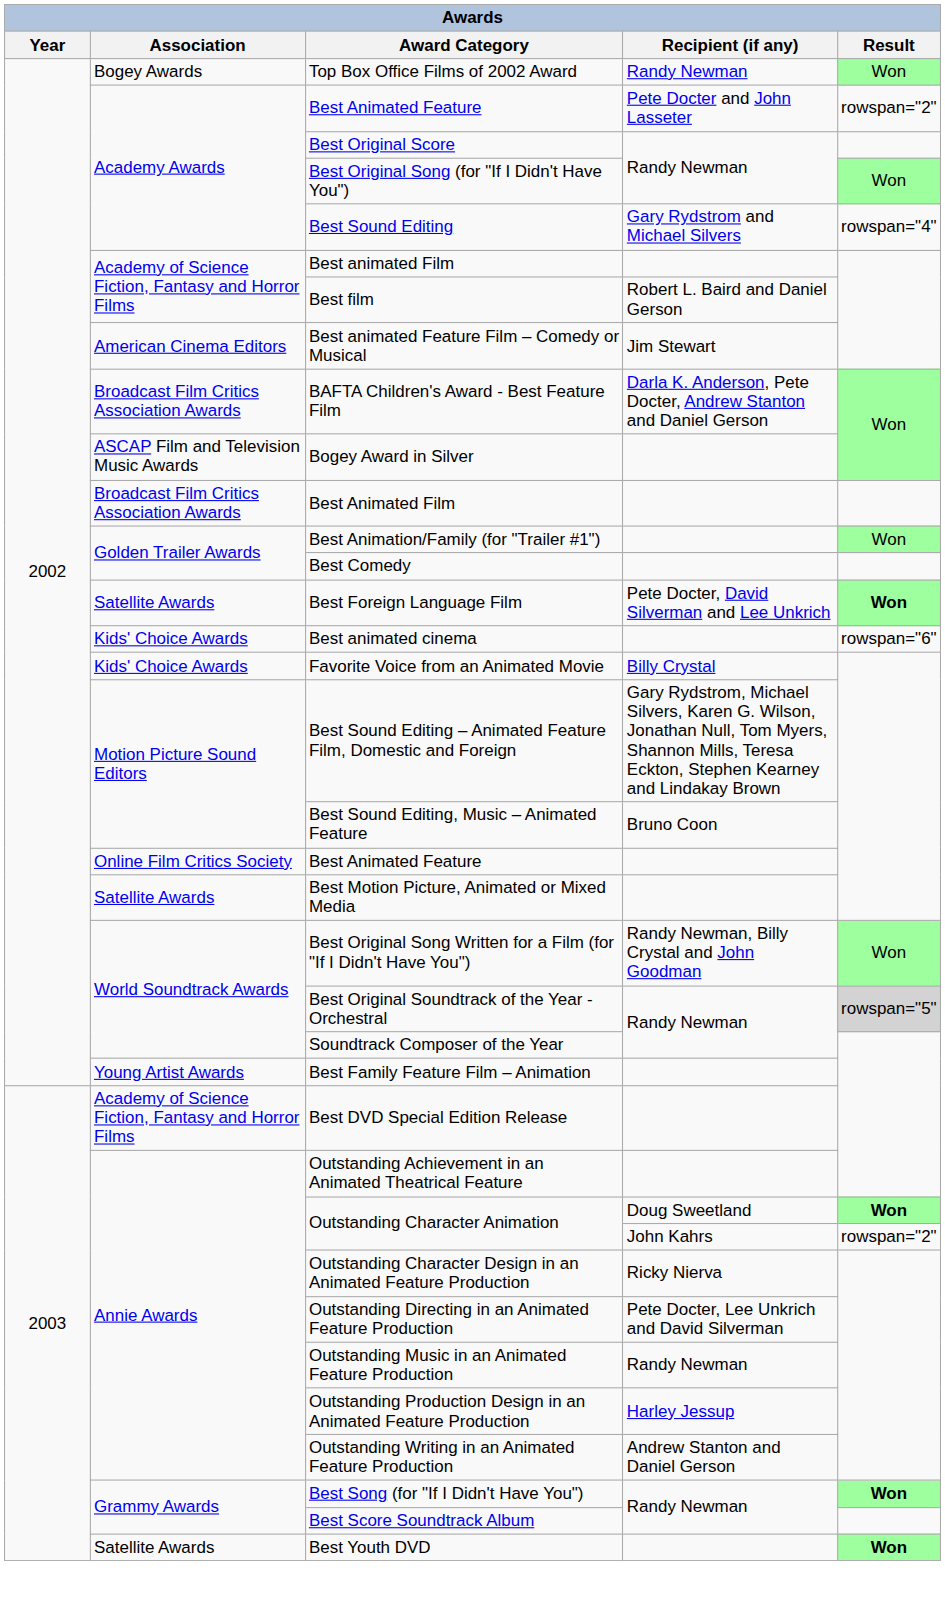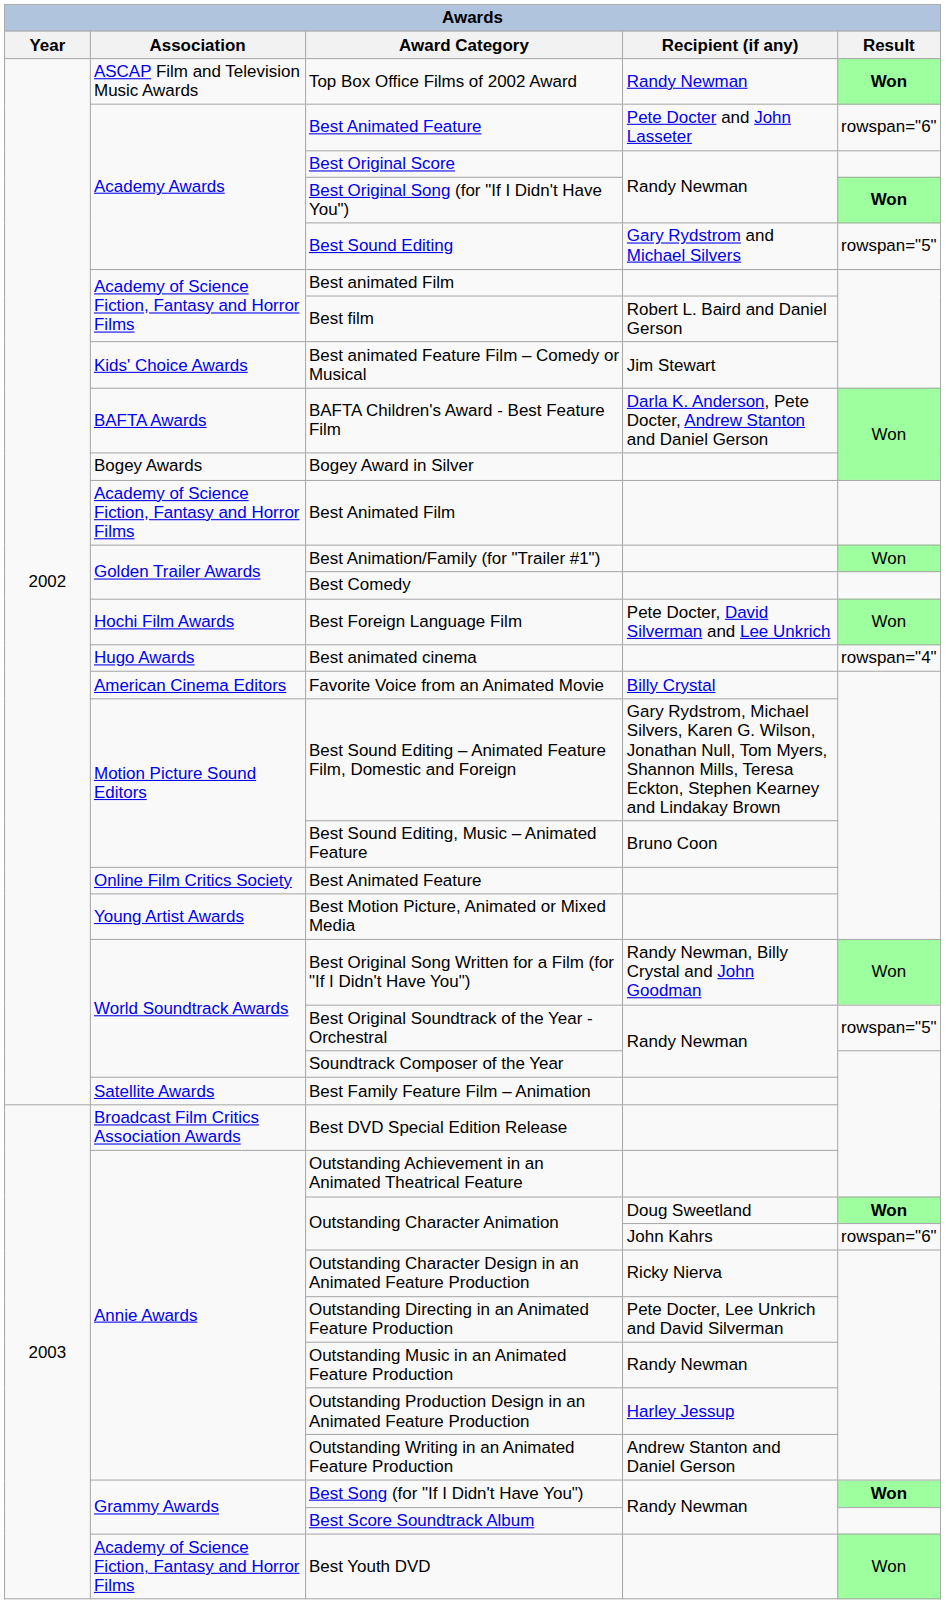Top Box Office Films of 2002 Award | Association: Bogey Awards -> ASCAP Film and Television Music Awards
Top Box Office Films of 2002 Award | Result: normal -> bold
Best Animated Feature / Pete Docter and John Lasseter | Result: rowspan="2" -> rowspan="6"
Best Original Song (for "If I Didn't Have You") | Result: normal -> bold
Best Sound Editing | Result: rowspan="4" -> rowspan="5"
Best animated Feature Film – Comedy or Musical | Association: American Cinema Editors -> Kids' Choice Awards
BAFTA Children's Award - Best Feature Film | Association: Broadcast Film Critics Association Awards -> BAFTA Awards
Bogey Award in Silver | Association: ASCAP Film and Television Music Awards -> Bogey Awards
Best Animated Film | Association: Broadcast Film Critics Association Awards -> Academy of Science Fiction, Fantasy and Horror Films
Best Foreign Language Film | Association: Satellite Awards -> Hochi Film Awards
Best Foreign Language Film | Result: bold -> normal
Best animated cinema | Association: Kids' Choice Awards -> Hugo Awards
Best animated cinema | Result: rowspan="6" -> rowspan="4"
Favorite Voice from an Animated Movie | Association: Kids' Choice Awards -> American Cinema Editors
Best Motion Picture, Animated or Mixed Media | Association: Satellite Awards -> Young Artist Awards
Best Original Soundtrack of the Year - Orchestral | Result: lightgrey background -> no background
Best Family Feature Film – Animation | Association: Young Artist Awards -> Satellite Awards
Best DVD Special Edition Release | Association: Academy of Science Fiction, Fantasy and Horror Films -> Broadcast Film Critics Association Awards
Outstanding Character Animation / John Kahrs | Result: rowspan="2" -> rowspan="6"
Best Youth DVD | Association: Satellite Awards -> Academy of Science Fiction, Fantasy and Horror Films
Best Youth DVD | Result: bold -> normal
